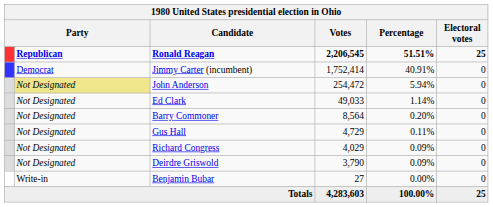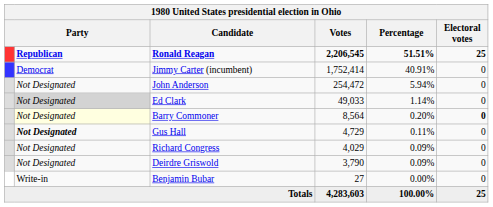John Anderson | column 2: khaki background -> no background
Ed Clark | column 2: no background -> lightgrey background
Barry Commoner | column 2: no background -> lightyellow background
Barry Commoner | Electoral votes: normal -> bold
Gus Hall | column 2: normal -> bold
